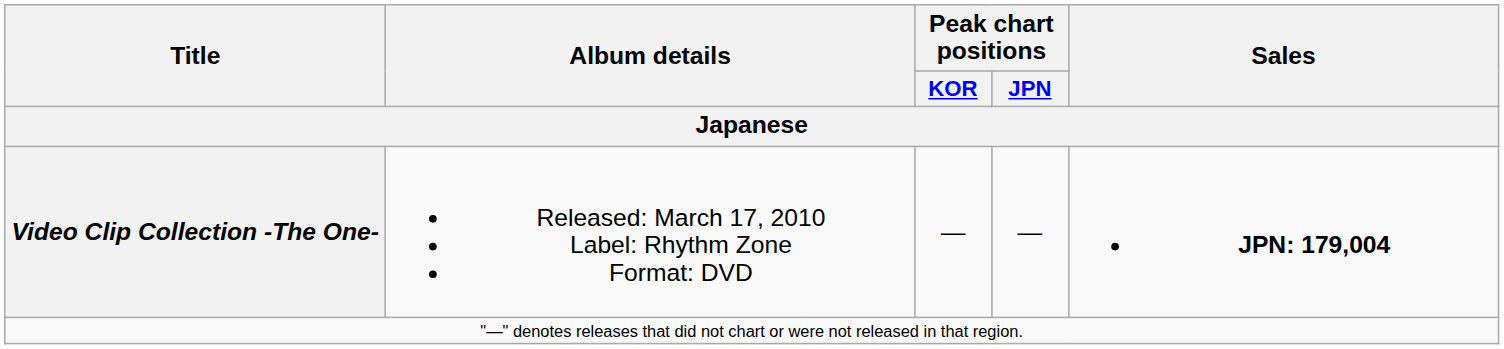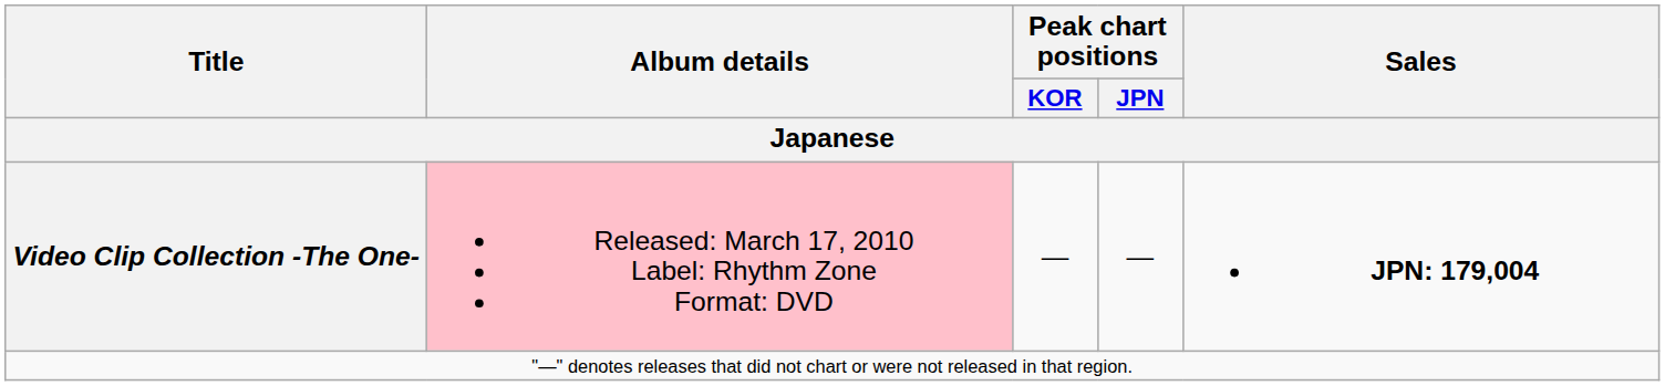Video Clip Collection -The One- | Album details / Japanese: no background -> pink background
